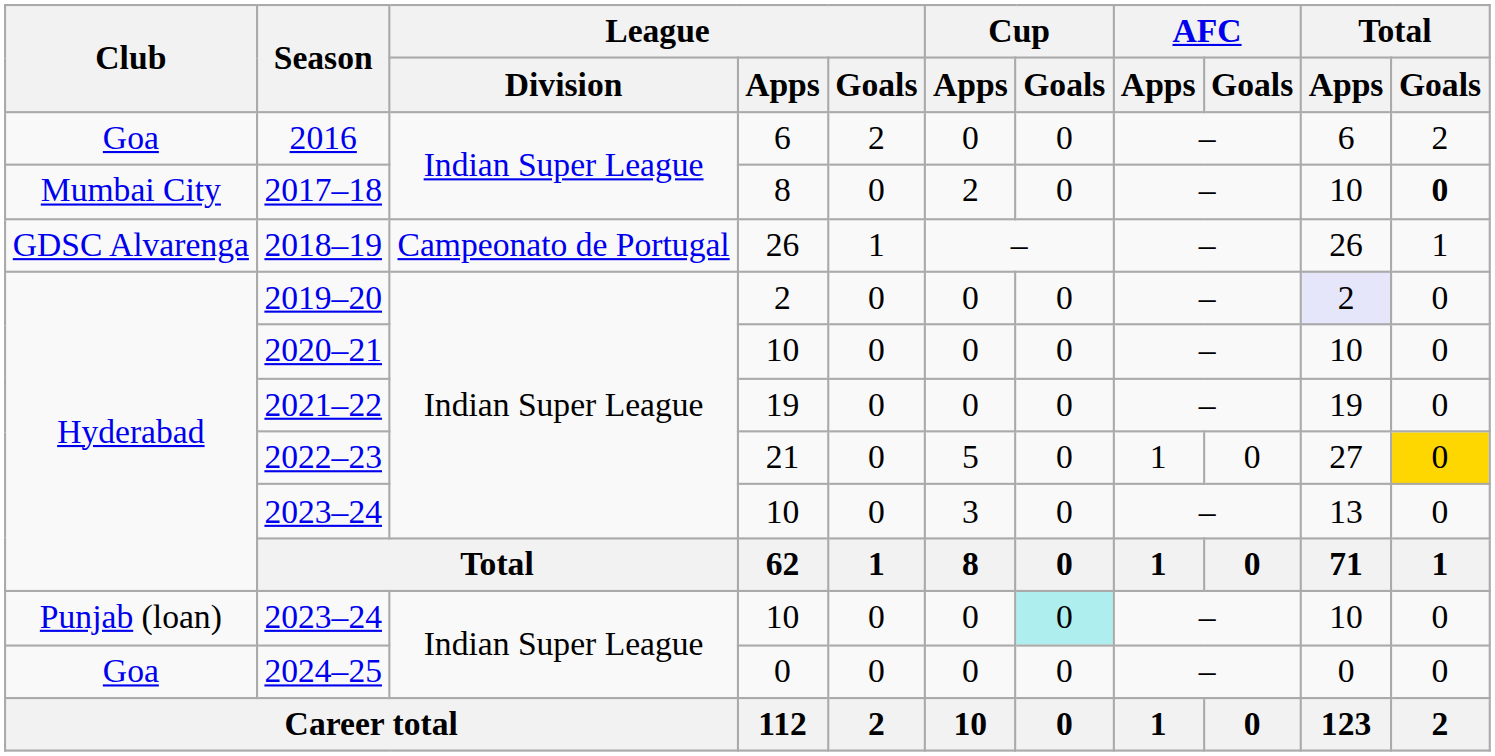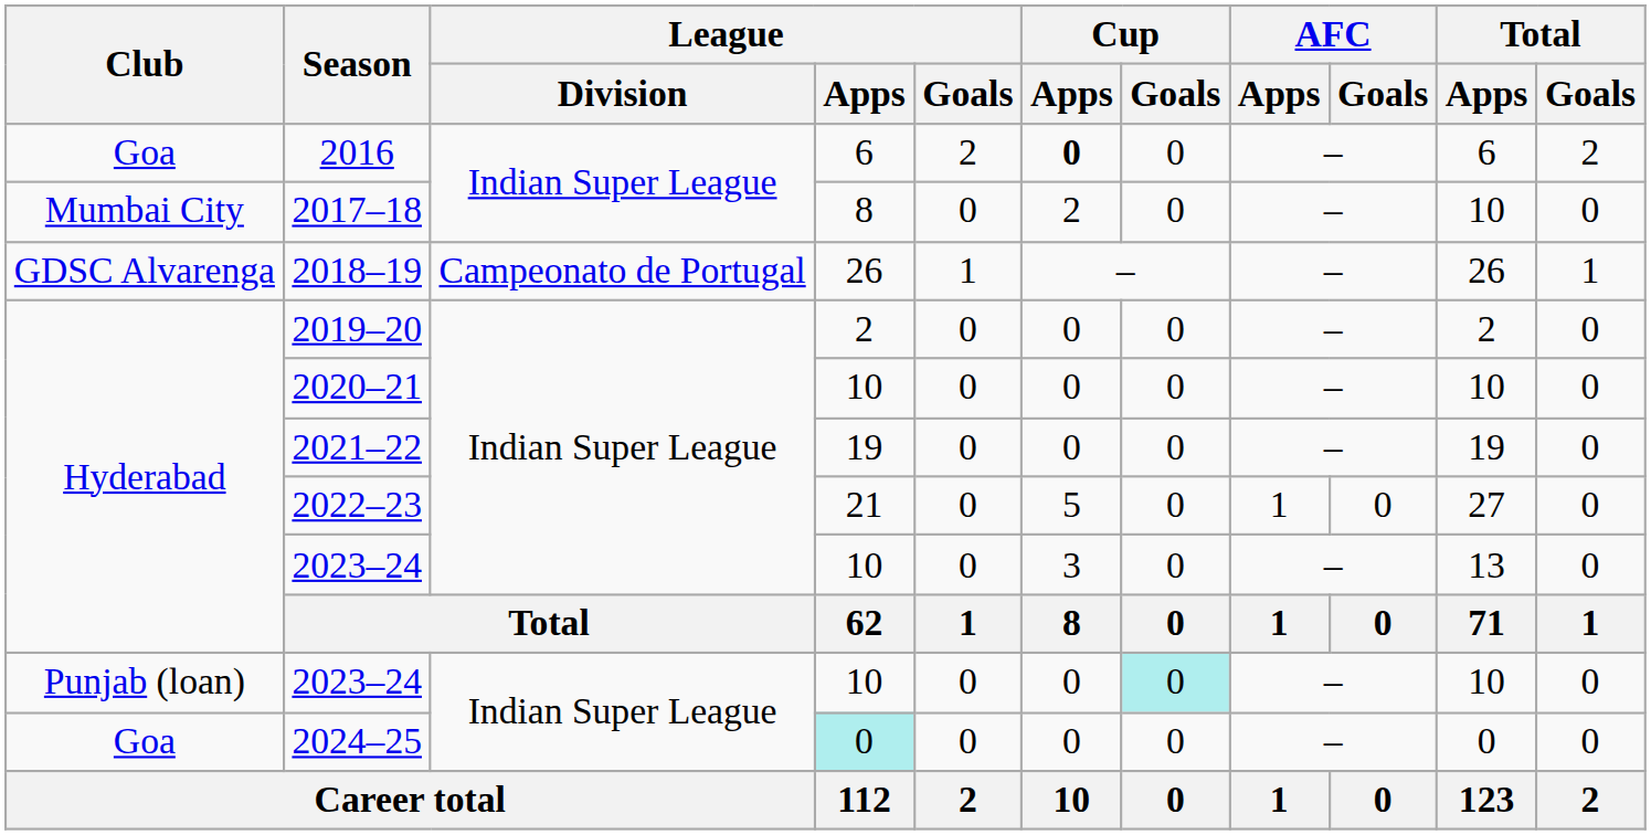2016 | Cup / Apps: normal -> bold
2017–18 | Total / Goals: bold -> normal
2019–20 | Total / Apps: lavender background -> no background
2022–23 | Total / Goals: gold background -> no background
2024–25 | League / Apps: no background -> paleturquoise background
